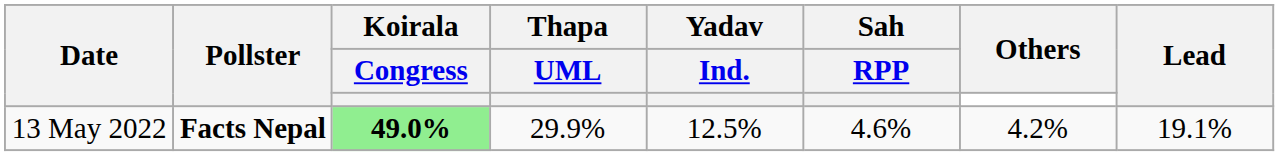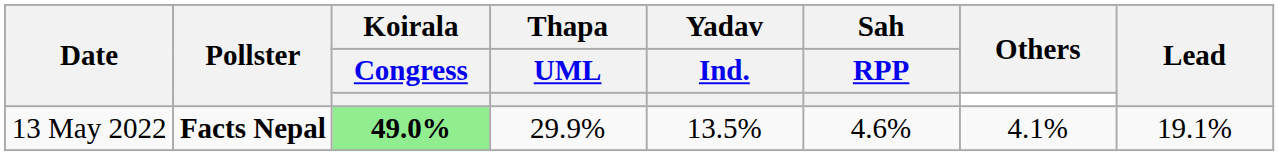13 May 2022 | Yadav / Ind.: 12.5% -> 13.5%
13 May 2022 | Others: 4.2% -> 4.1%
